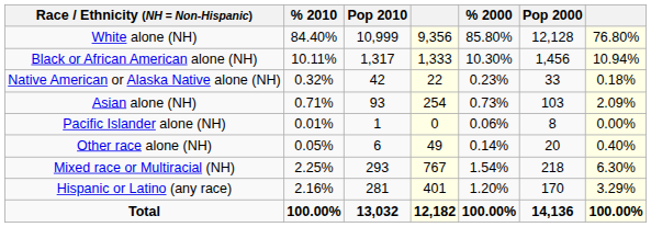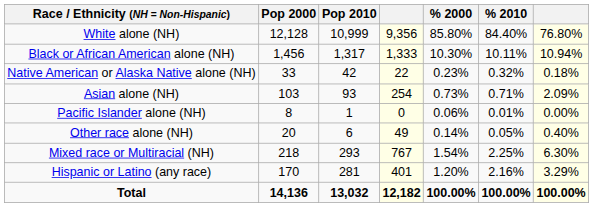columns swapped: Pop 2000 <-> % 2010
